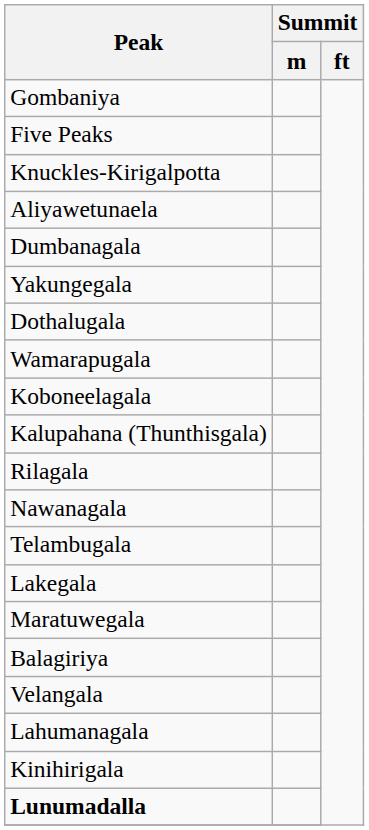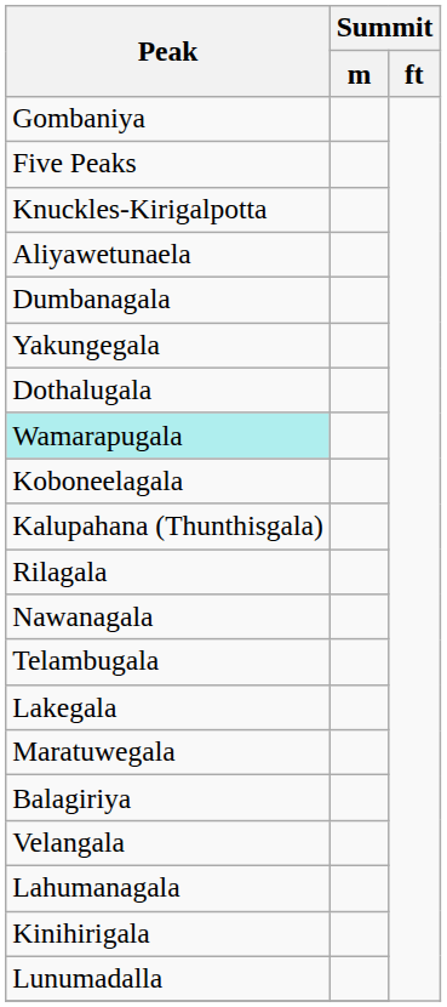Wamarapugala | Peak: no background -> paleturquoise background
Lunumadalla | Peak: bold -> normal
